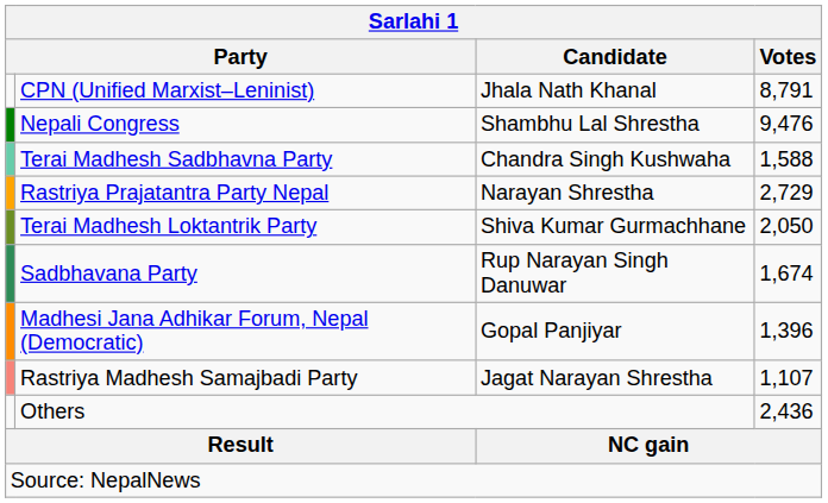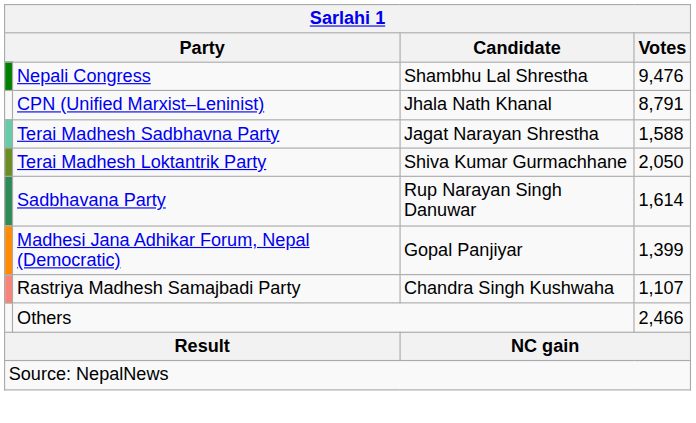rows swapped: Nepali Congress <-> CPN (Unified Marxist–Leninist)
Terai Madhesh Sadbhavna Party | Candidate: Chandra Singh Kushwaha -> Jagat Narayan Shrestha
- row: Rastriya Prajatantra Party Nepal | Narayan Shrestha | 2,729
Sadbhavana Party | Votes: 1,674 -> 1,614
Madhesi Jana Adhikar Forum, Nepal (Democratic) | Votes: 1,396 -> 1,399
Rastriya Madhesh Samajbadi Party | Candidate: Jagat Narayan Shrestha -> Chandra Singh Kushwaha
Others | Votes: 2,436 -> 2,466
